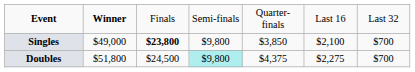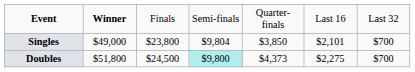Singles | column 3: bold -> normal
Singles | column 4: $9,800 -> $9,804
Singles | column 6: $2,100 -> $2,101
Doubles | column 5: $4,375 -> $4,373
